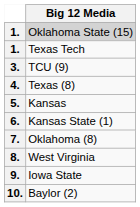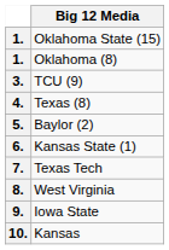row 2 | Big 12 Media: lightgrey background -> no background
row 3 | Big 12 Media: Texas Tech -> Oklahoma (8)
row 6 | Big 12 Media: Kansas -> Baylor (2)
row 8 | Big 12 Media: Oklahoma (8) -> Texas Tech
row 11 | Big 12 Media: Baylor (2) -> Kansas
